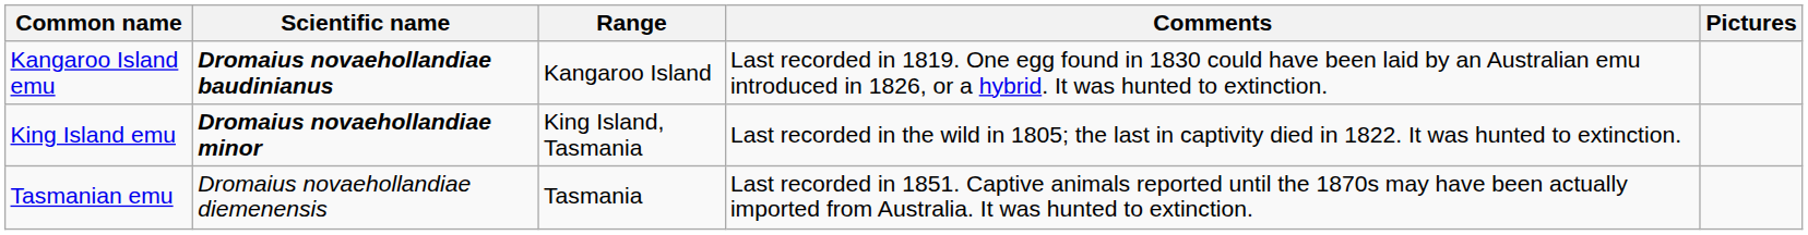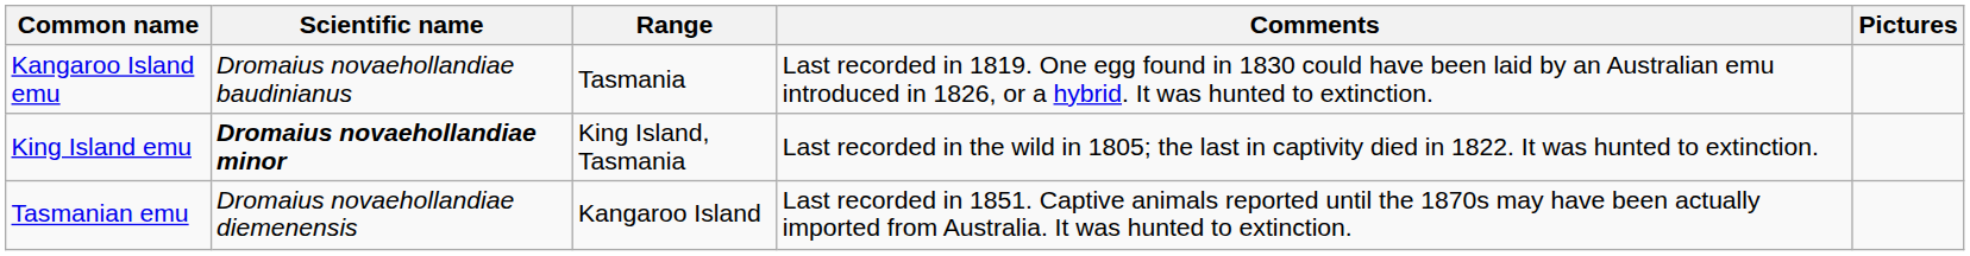Kangaroo Island emu | Scientific name: bold -> normal
Kangaroo Island emu | Range: Kangaroo Island -> Tasmania
Tasmanian emu | Range: Tasmania -> Kangaroo Island
